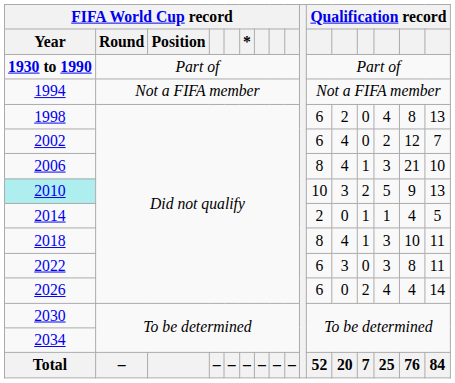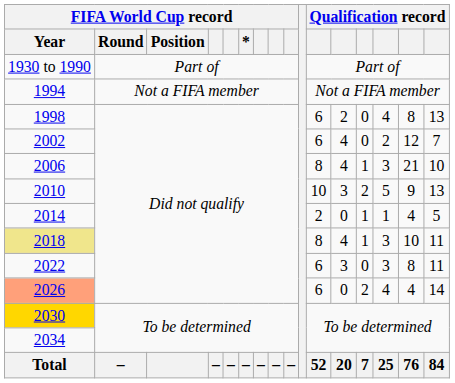1930 to 1990 | FIFA World Cup record / Year: bold -> normal
2010 | FIFA World Cup record / Year: paleturquoise background -> no background
2018 | FIFA World Cup record / Year: no background -> khaki background
2026 | FIFA World Cup record / Year: no background -> lightsalmon background
2030 | FIFA World Cup record / Year: no background -> gold background
